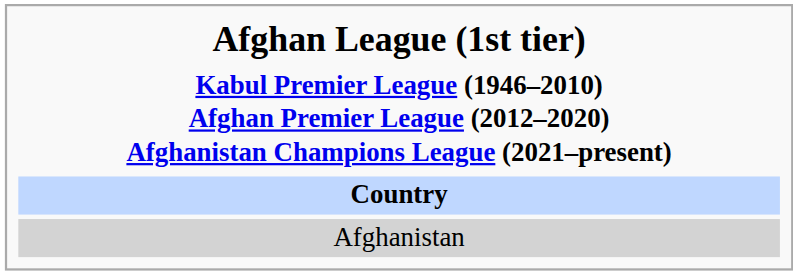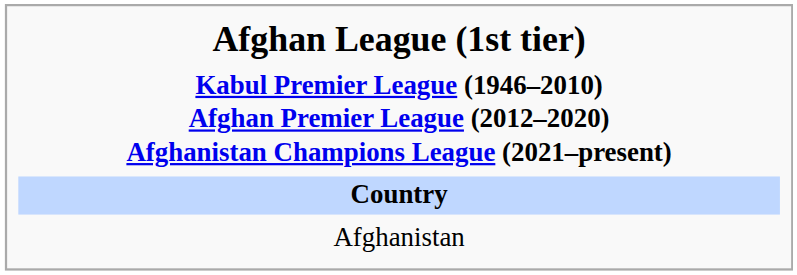row 4 | column 1: lightgrey background -> no background
